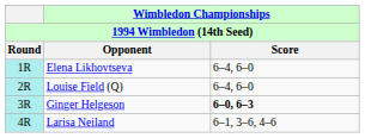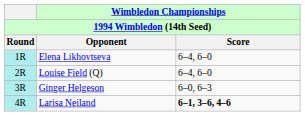Ginger Helgeson | Wimbledon Championships / Score: bold -> normal
Larisa Neiland | Wimbledon Championships / Score: normal -> bold
